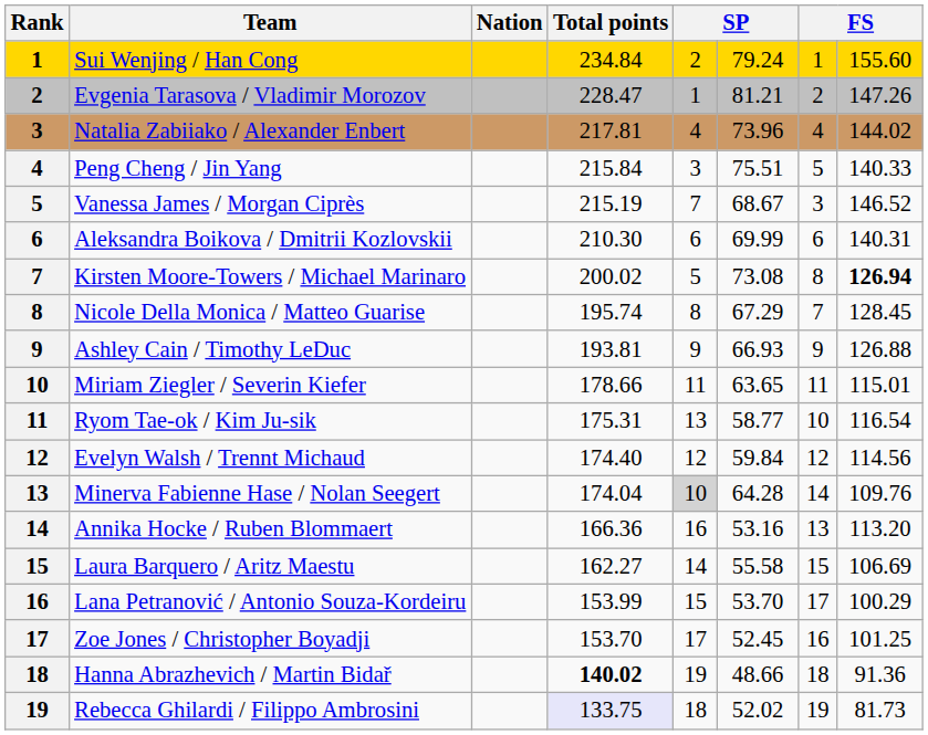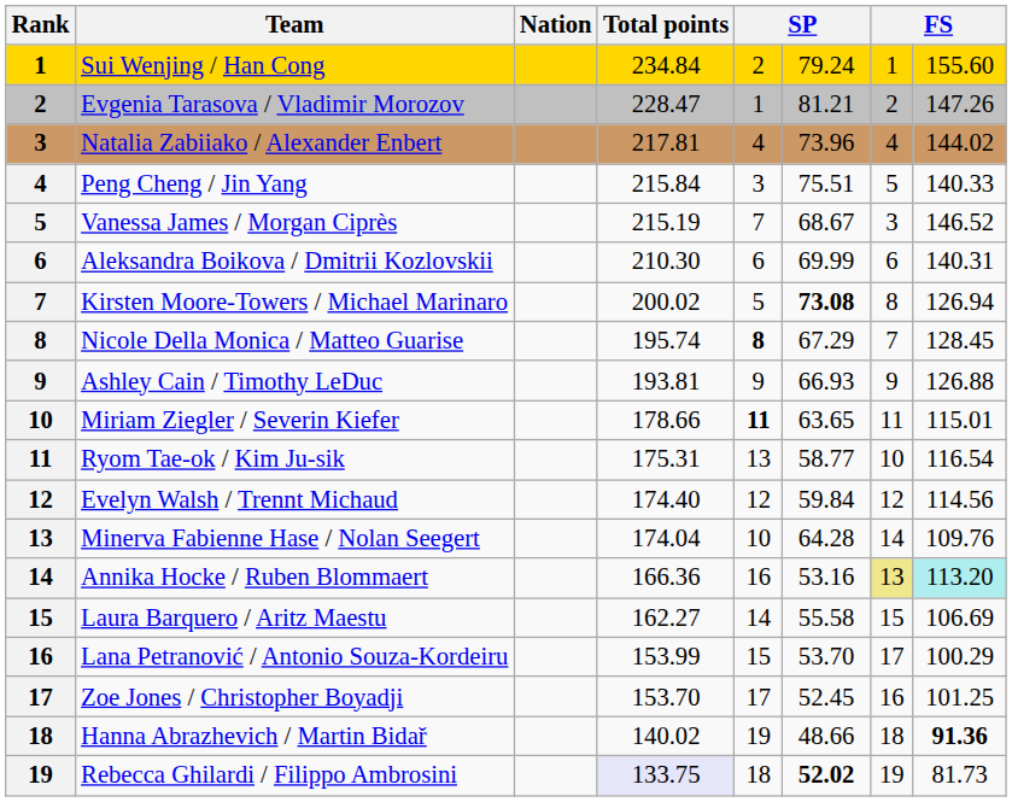Kirsten Moore-Towers / Michael Marinaro | column 6: normal -> bold
Kirsten Moore-Towers / Michael Marinaro | column 8: bold -> normal
Nicole Della Monica / Matteo Guarise | column 5: normal -> bold
Miriam Ziegler / Severin Kiefer | column 5: normal -> bold
Minerva Fabienne Hase / Nolan Seegert | column 5: lightgrey background -> no background
Annika Hocke / Ruben Blommaert | column 7: no background -> khaki background
Annika Hocke / Ruben Blommaert | column 8: no background -> paleturquoise background
Hanna Abrazhevich / Martin Bidař | Total points: bold -> normal
Hanna Abrazhevich / Martin Bidař | column 8: normal -> bold
Rebecca Ghilardi / Filippo Ambrosini | column 6: normal -> bold
